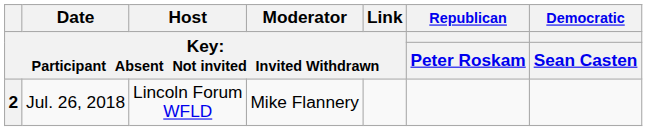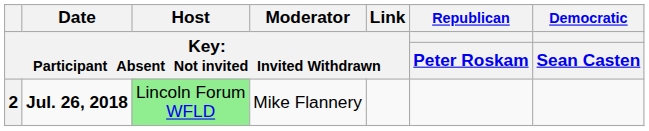2 | column 2: normal -> bold
2 | column 3: no background -> lightgreen background
